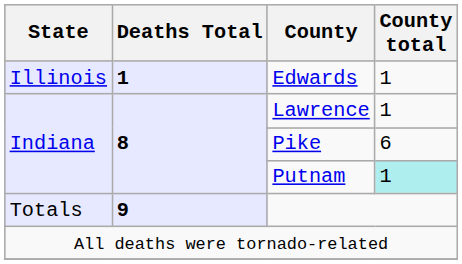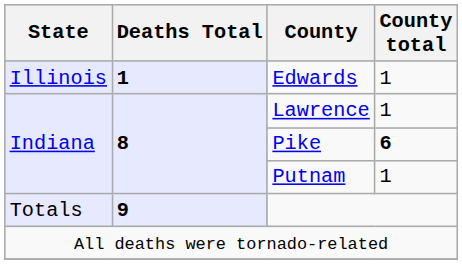Pike | County total: normal -> bold
Putnam | County total: paleturquoise background -> no background
